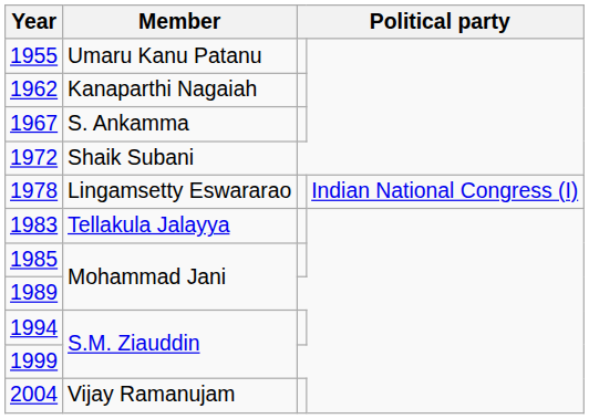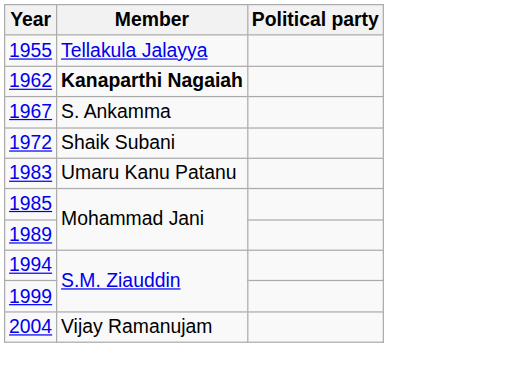1955 | Member: Umaru Kanu Patanu -> Tellakula Jalayya
1962 | Member: normal -> bold
- row: 1978 | Lingamsetty Eswararao | Indian National Congress (I)
1983 | Member: Tellakula Jalayya -> Umaru Kanu Patanu
